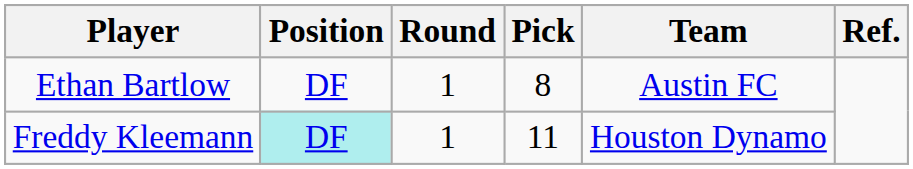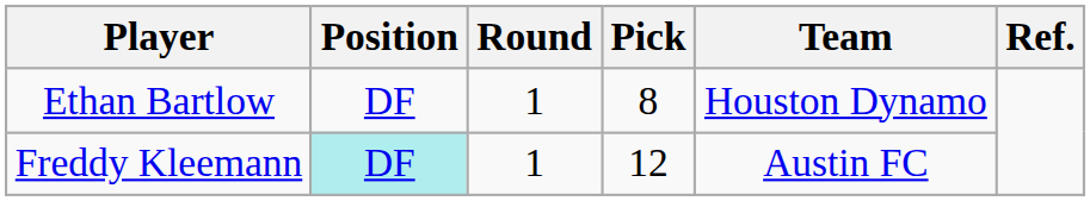Ethan Bartlow | Team: Austin FC -> Houston Dynamo
Freddy Kleemann | Pick: 11 -> 12
Freddy Kleemann | Team: Houston Dynamo -> Austin FC
